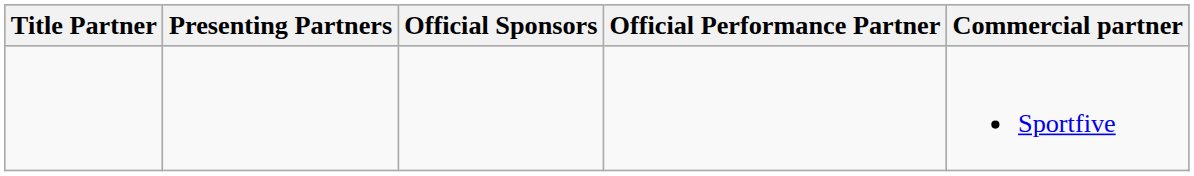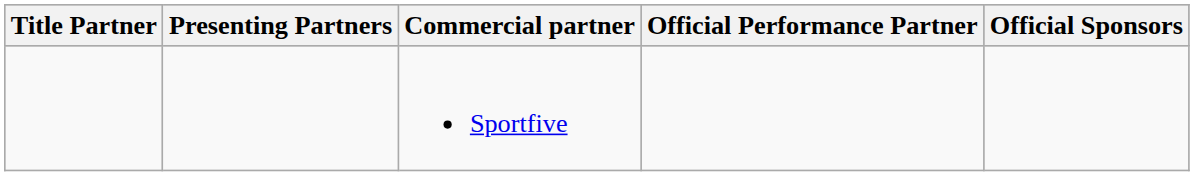columns swapped: Official Sponsors <-> Commercial partner
